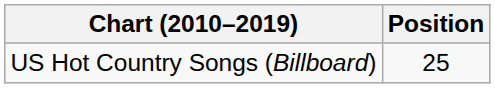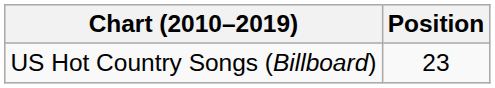US Hot Country Songs (Billboard) | Position: 25 -> 23
